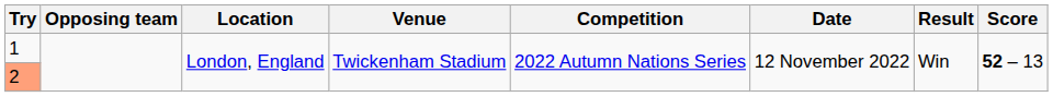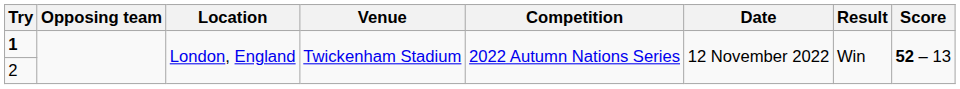1 | Try: normal -> bold
2 | Try: lightsalmon background -> no background
